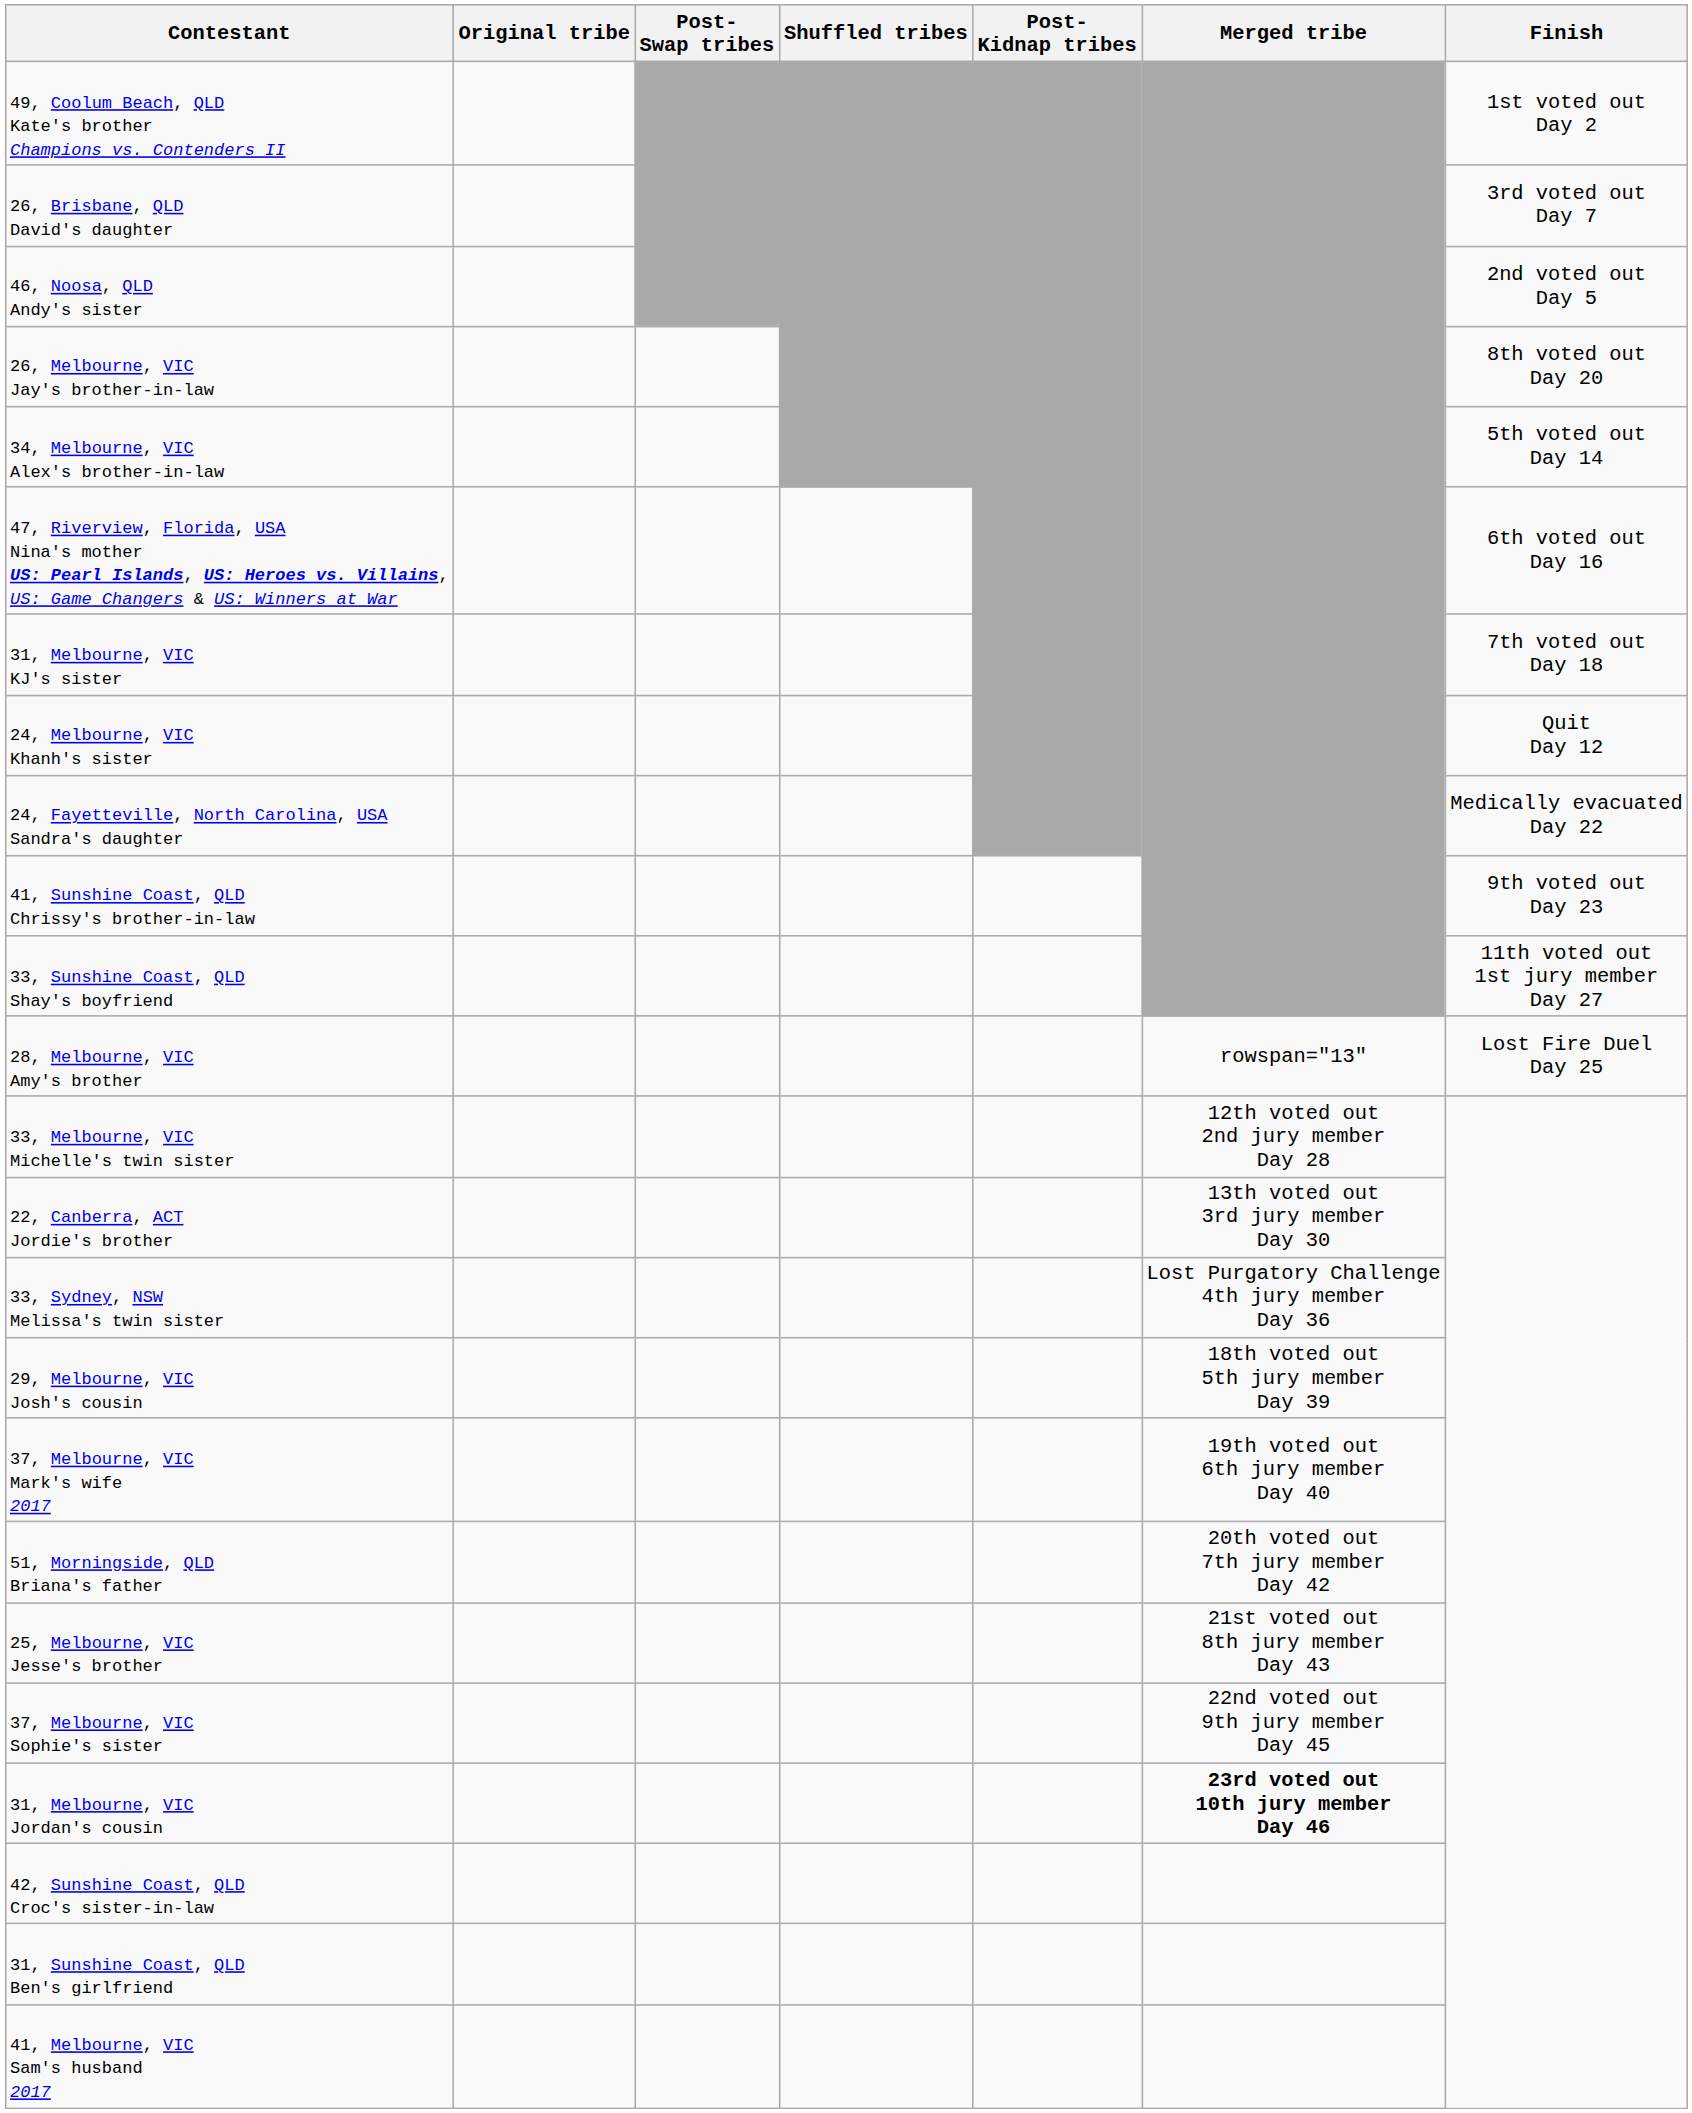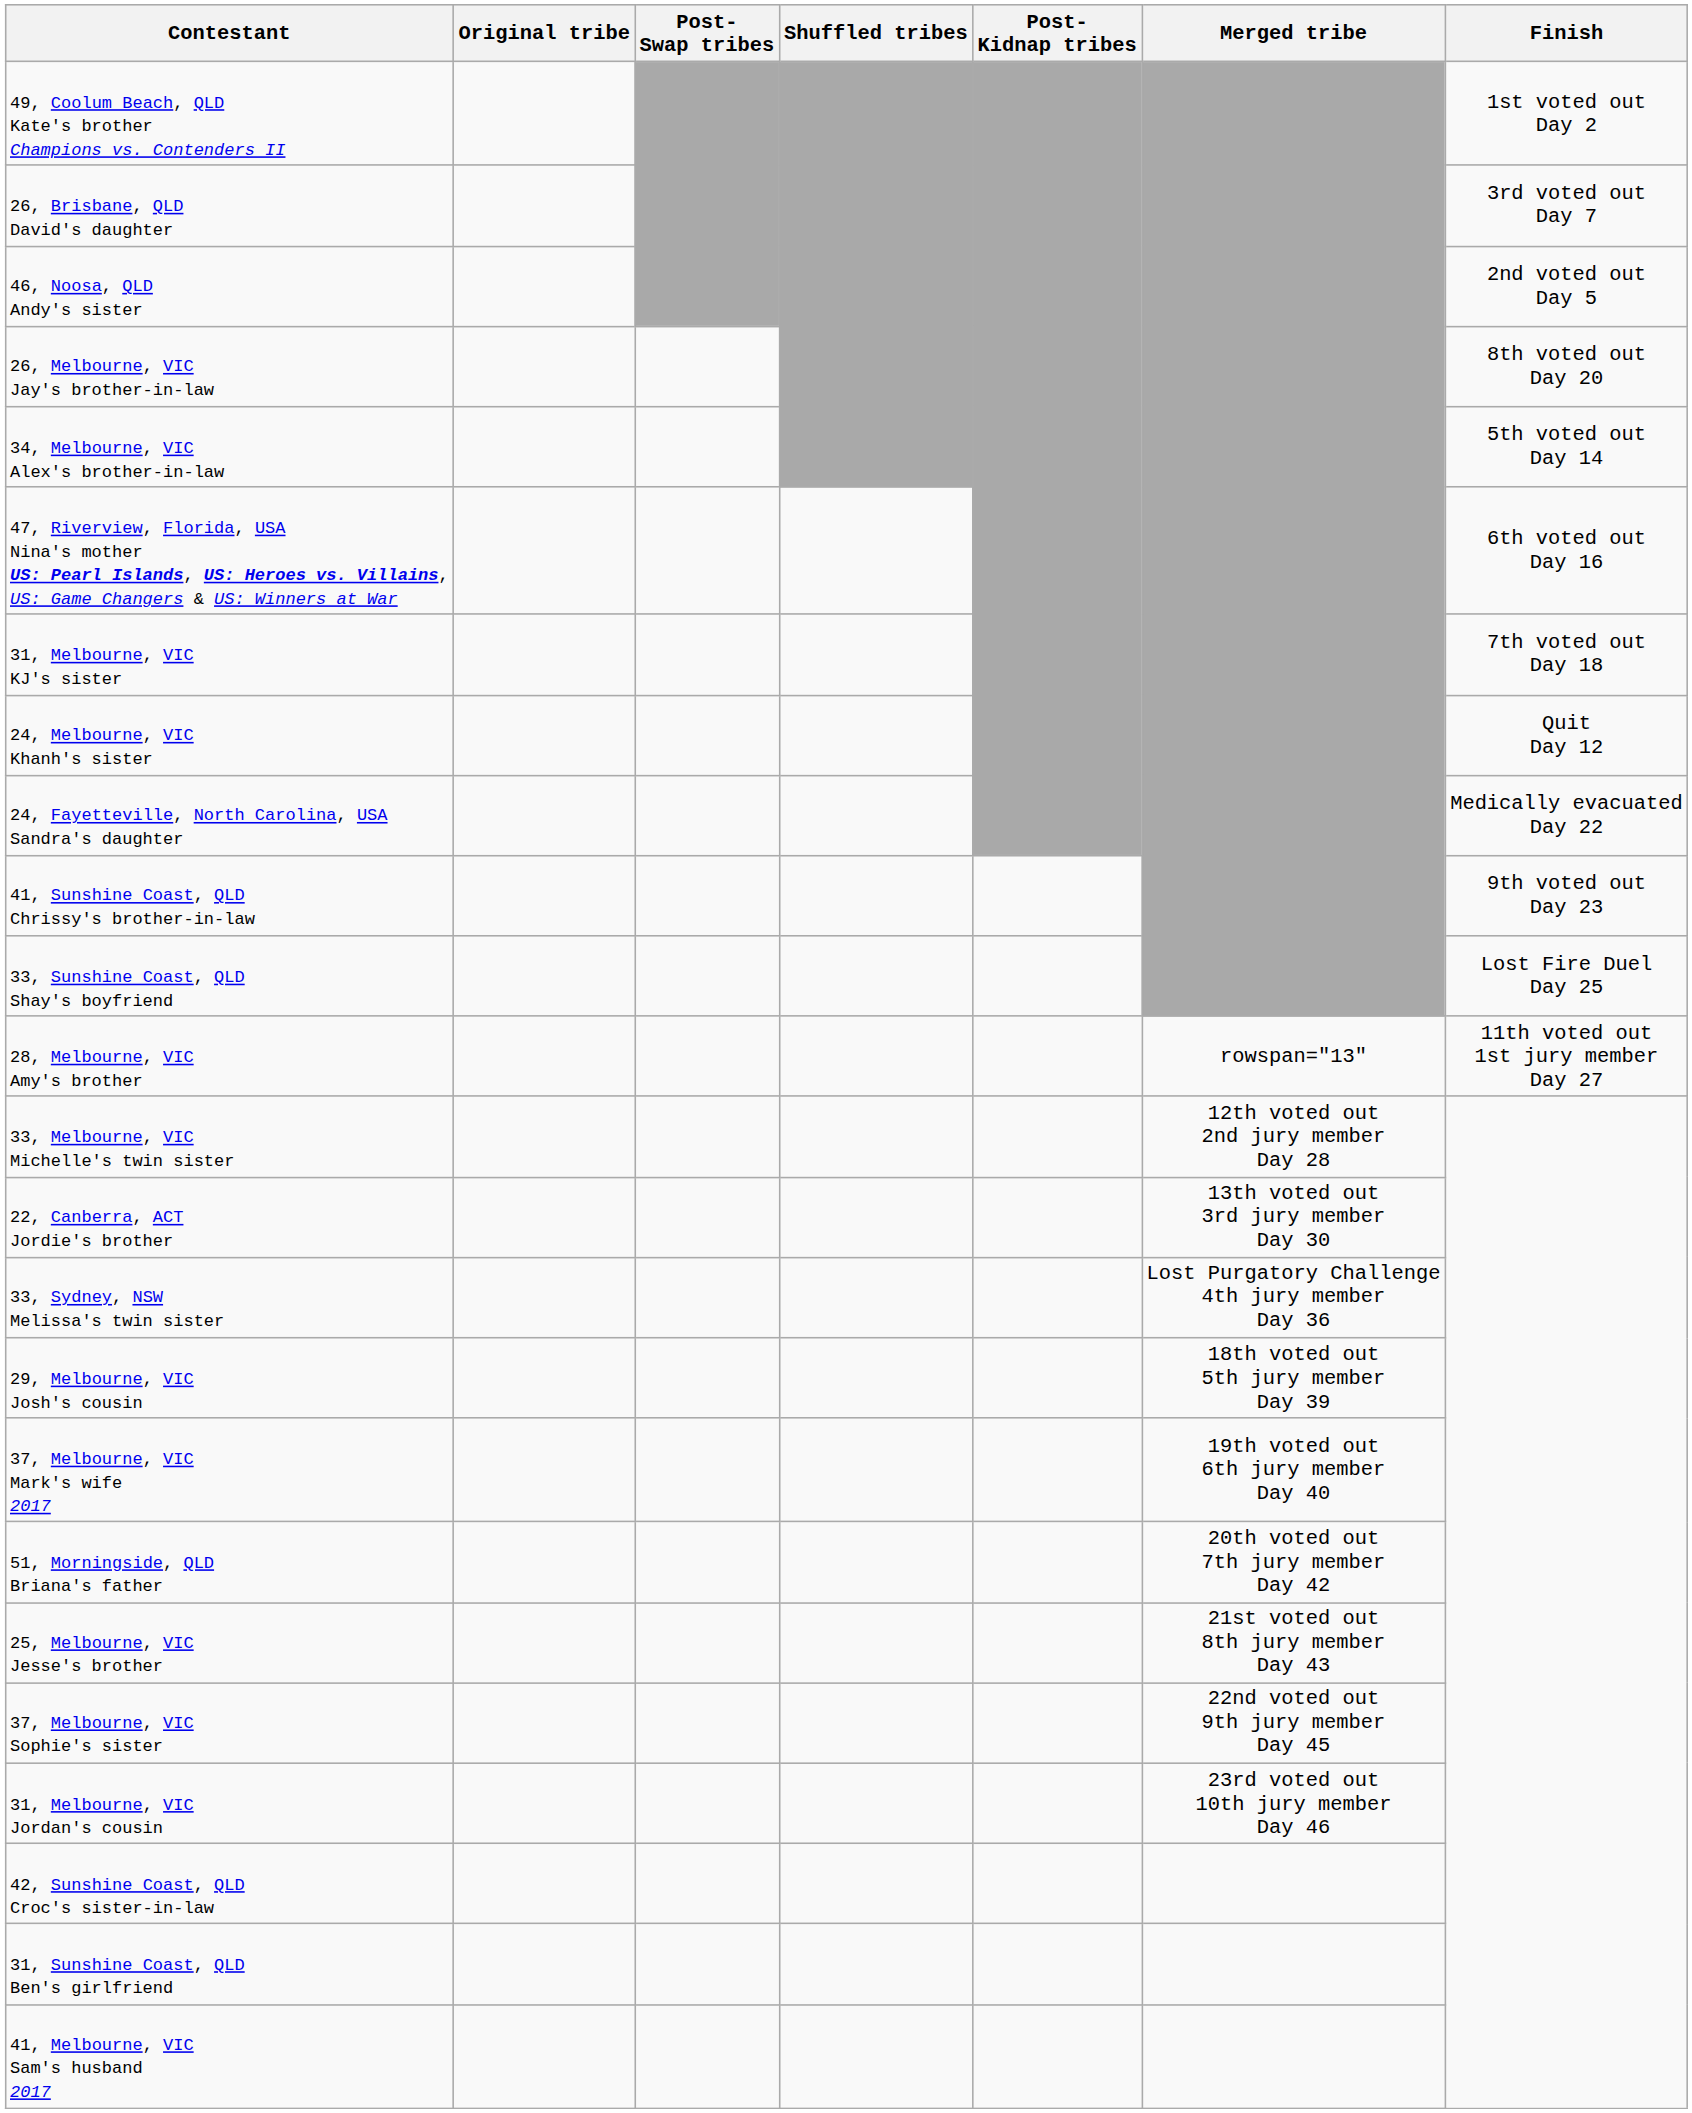33, Sunshine Coast, QLD Shay's boyfriend | Finish: 11th voted out 1st jury member Day 27 -> Lost Fire Duel Day 25
28, Melbourne, VIC Amy's brother | Finish: Lost Fire Duel Day 25 -> 11th voted out 1st jury member Day 27
31, Melbourne, VIC Jordan's cousin | Merged tribe: bold -> normal
